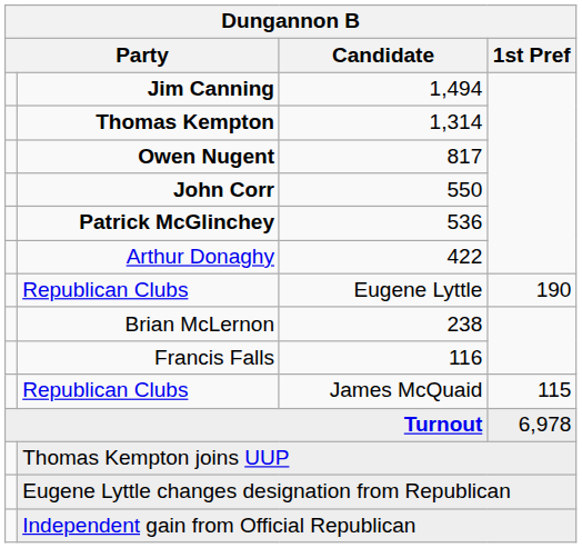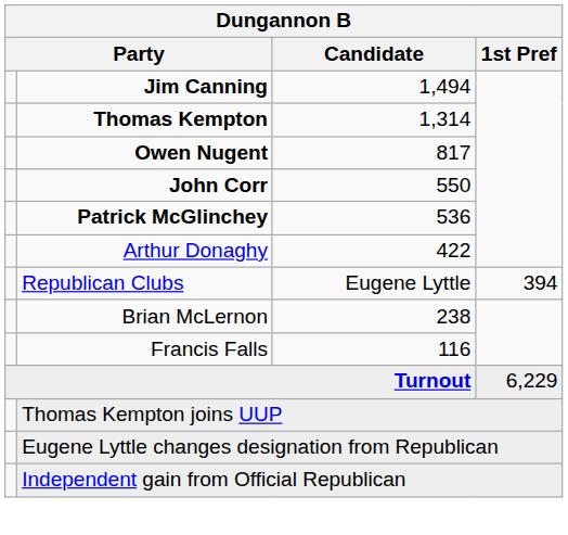Republican Clubs / Eugene Lyttle | 1st Pref: 190 -> 394
- row: Republican Clubs | James McQuaid | 115
Turnout | 1st Pref: 6,978 -> 6,229
